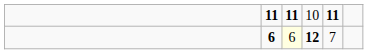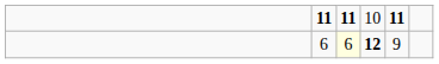row 2 | column 2: bold -> normal
row 2 | column 5: 7 -> 9
